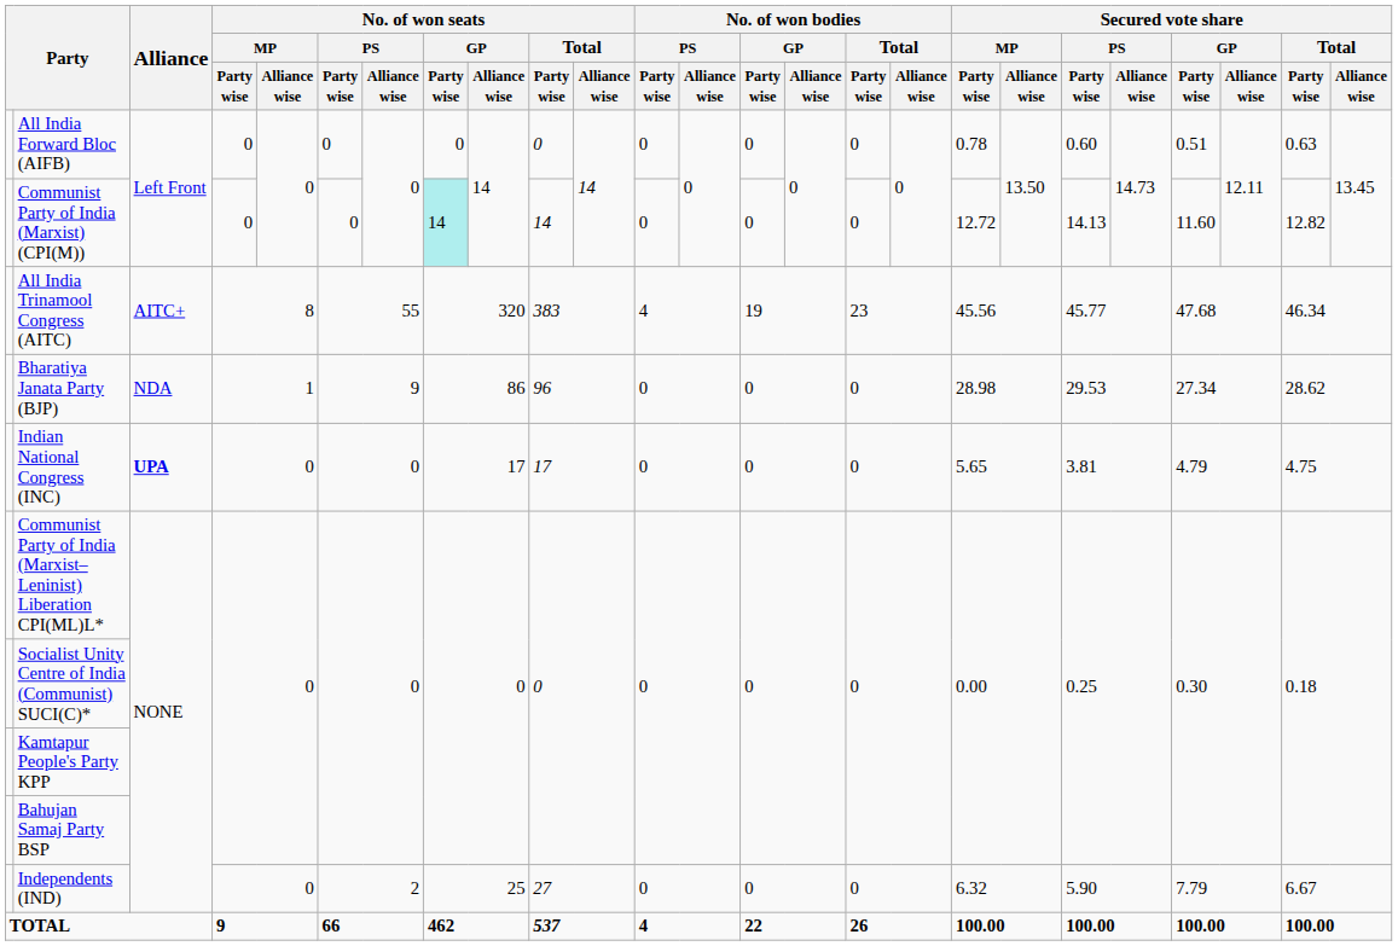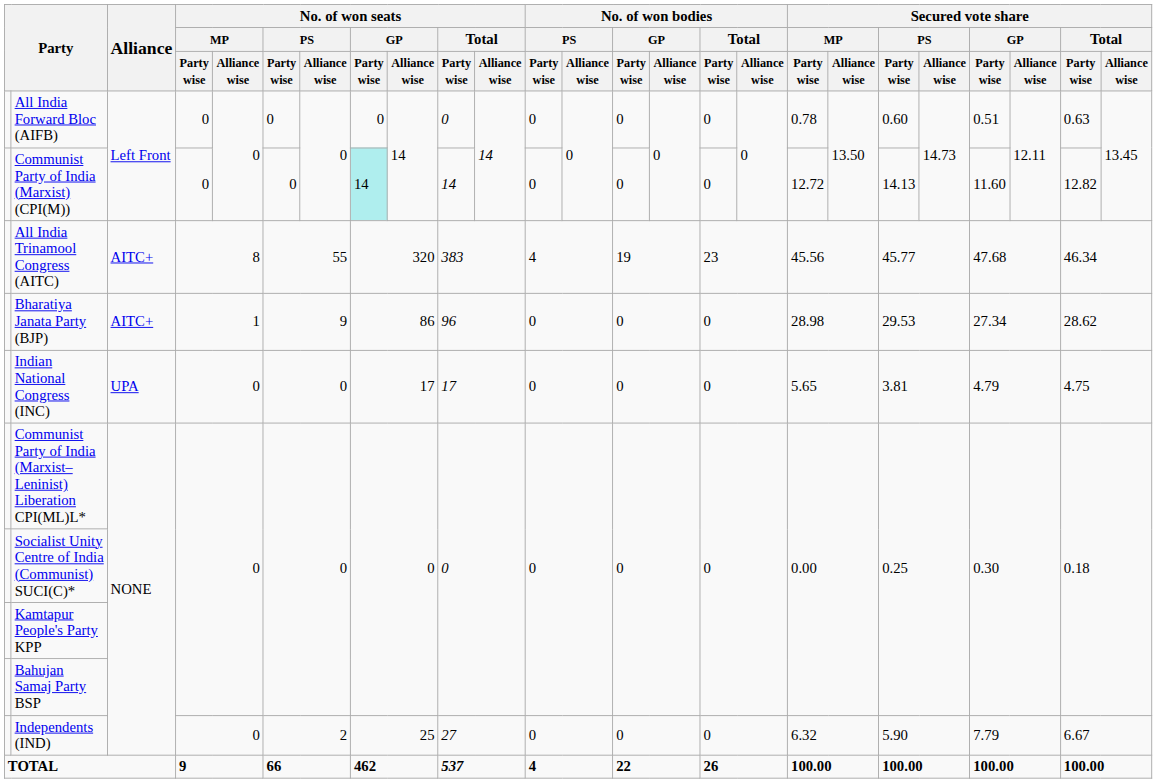Bharatiya Janata Party (BJP) | Alliance: NDA -> AITC+
Indian National Congress (INC) | Alliance: bold -> normal
